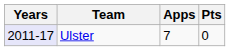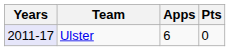Ulster | Apps: 7 -> 6
